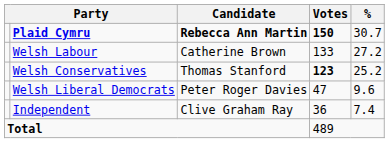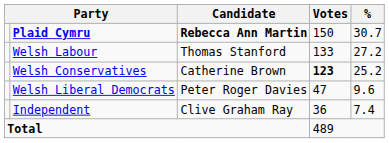Plaid Cymru | Votes: bold -> normal
Welsh Labour | Candidate: Catherine Brown -> Thomas Stanford
Welsh Conservatives | Candidate: Thomas Stanford -> Catherine Brown
